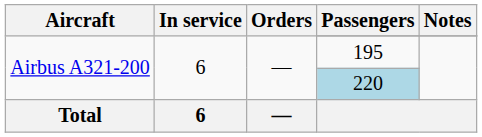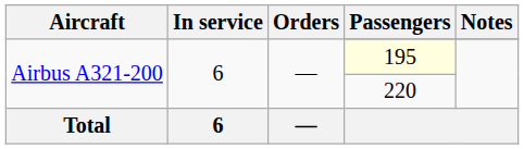195 | Passengers: no background -> lightyellow background
220 | Passengers: lightblue background -> no background
